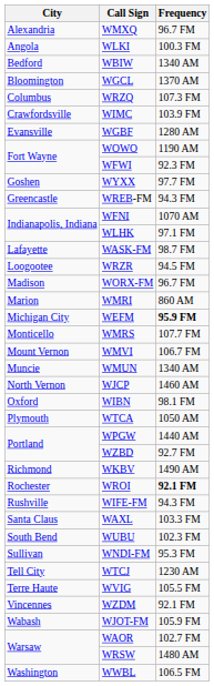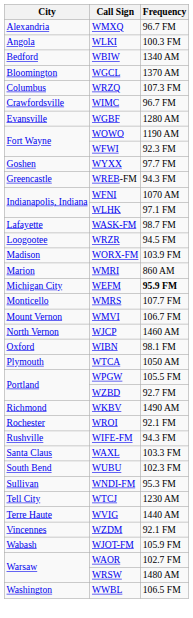WIMC | Frequency: 103.9 FM -> 96.7 FM
WORX-FM | Frequency: 96.7 FM -> 103.9 FM
- row: Muncie | WMUN | 1340 AM
WPGW | Frequency: 1440 AM -> 105.5 FM
WROI | Frequency: bold -> normal
WVIG | Frequency: 105.5 FM -> 1440 AM
